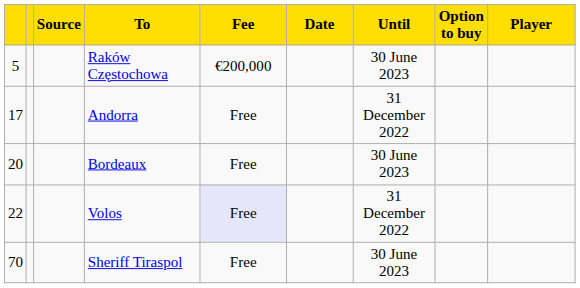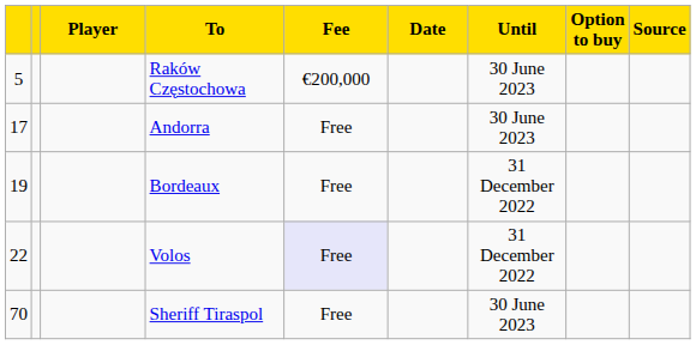columns swapped: Player <-> Source
Andorra | Until: 31 December 2022 -> 30 June 2023
Bordeaux | column 1: 20 -> 19
Bordeaux | Until: 30 June 2023 -> 31 December 2022
